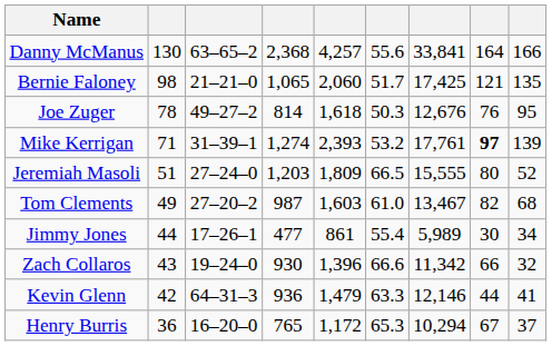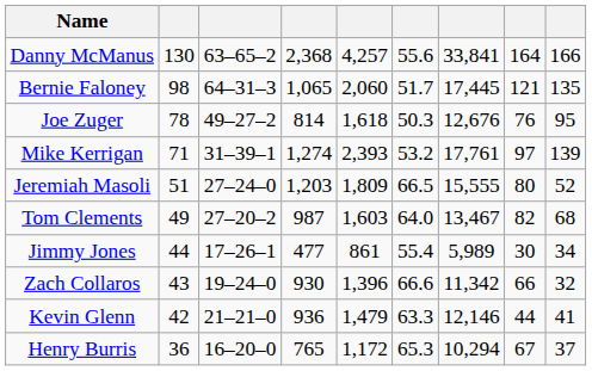Bernie Faloney | column 3: 21–21–0 -> 64–31–3
Bernie Faloney | column 7: 17,425 -> 17,445
Mike Kerrigan | column 8: bold -> normal
Tom Clements | column 6: 61.0 -> 64.0
Kevin Glenn | column 3: 64–31–3 -> 21–21–0
